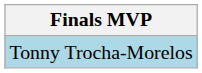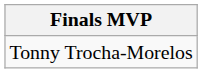row 2 | column 1: lightblue background -> no background
